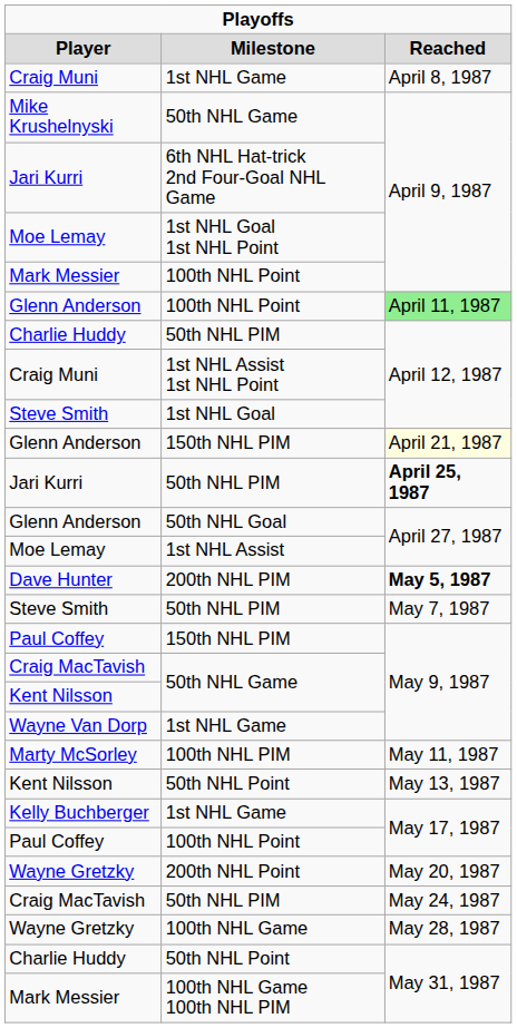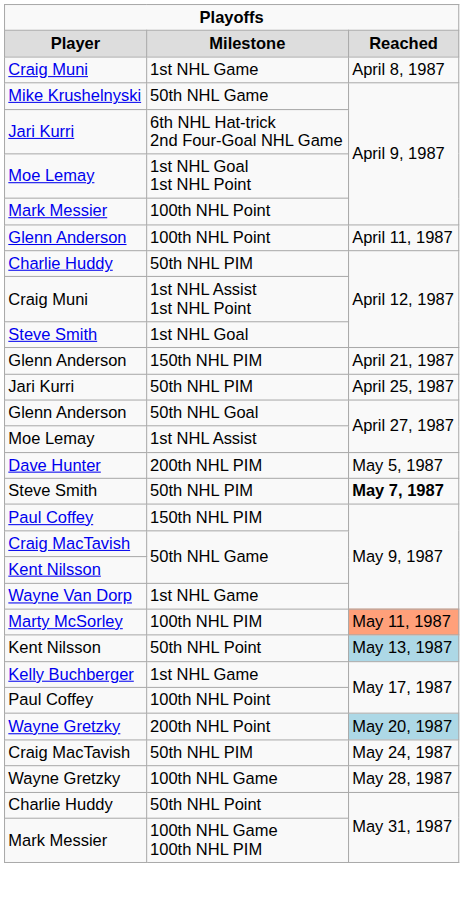Glenn Anderson / 100th NHL Point | column 3: lightgreen background -> no background
Glenn Anderson / 150th NHL PIM | column 3: lightyellow background -> no background
Jari Kurri / 50th NHL PIM | column 3: bold -> normal
200th NHL PIM | column 3: bold -> normal
Steve Smith / 50th NHL PIM | column 3: normal -> bold
100th NHL PIM | column 3: no background -> lightsalmon background
Kent Nilsson / 50th NHL Point | column 3: no background -> lightblue background
200th NHL Point | column 3: no background -> lightblue background
